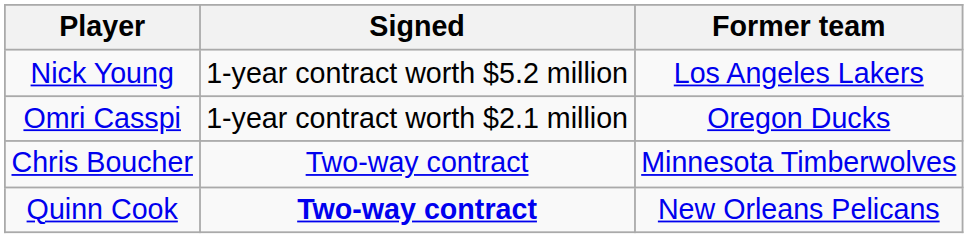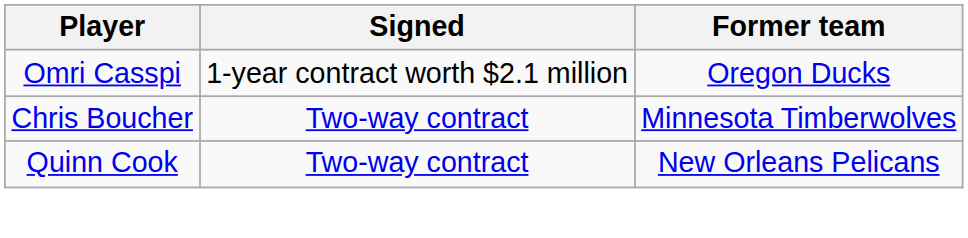- row: Nick Young | 1-year contract worth $5.2 million | Los Angeles Lakers
Quinn Cook | Signed: bold -> normal
